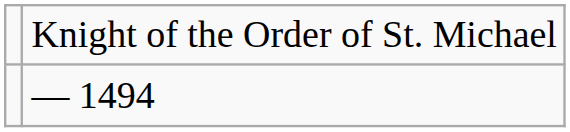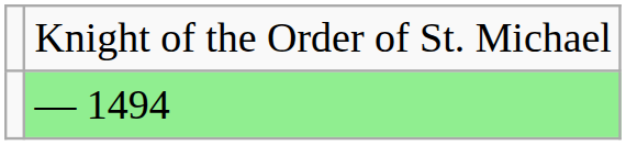row 2 | column 2: no background -> lightgreen background
